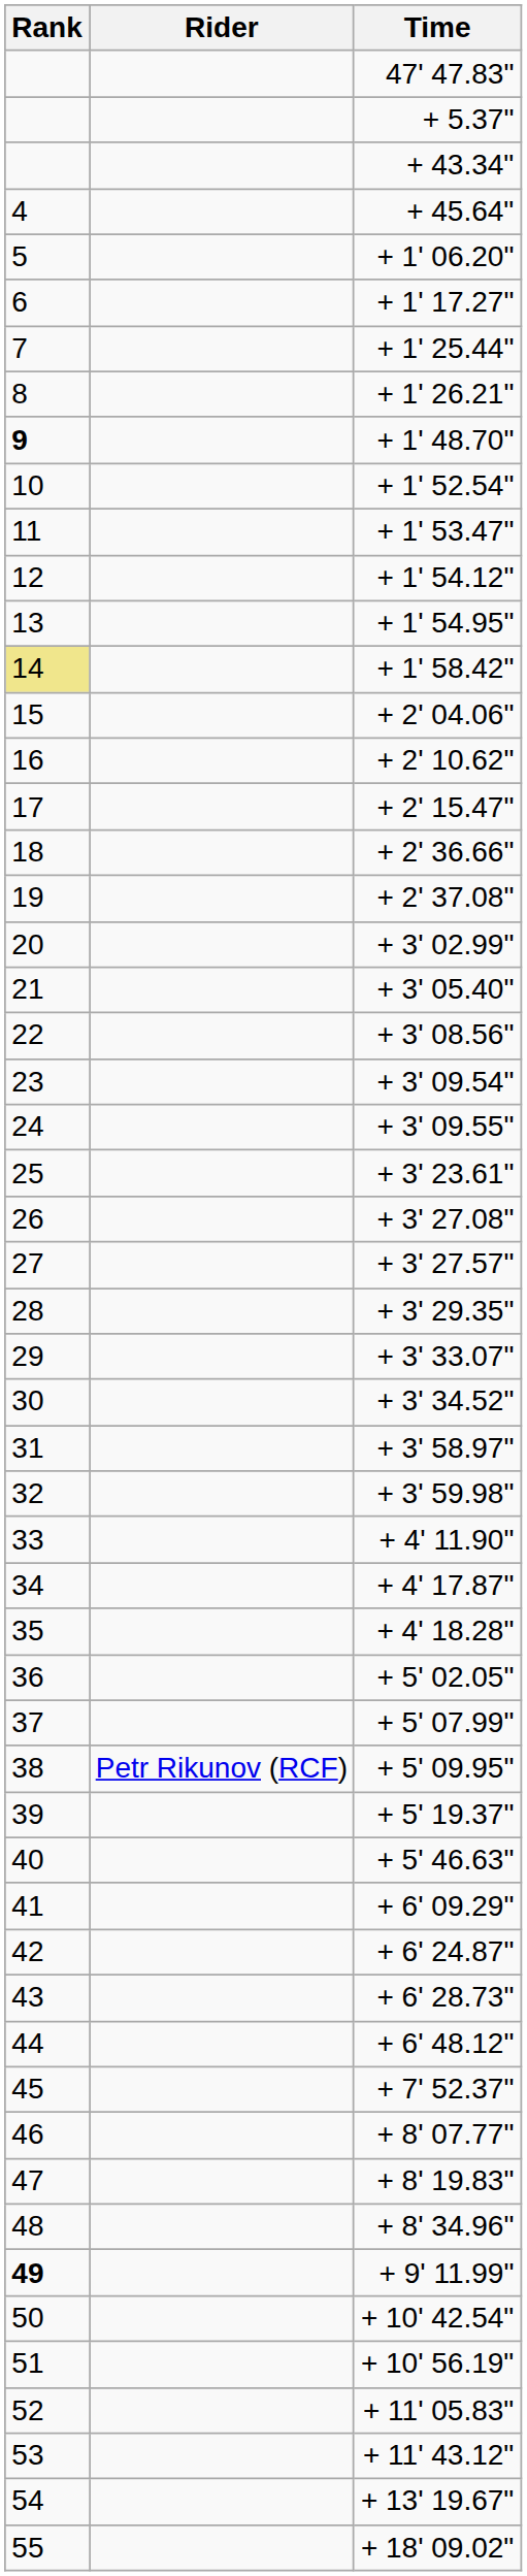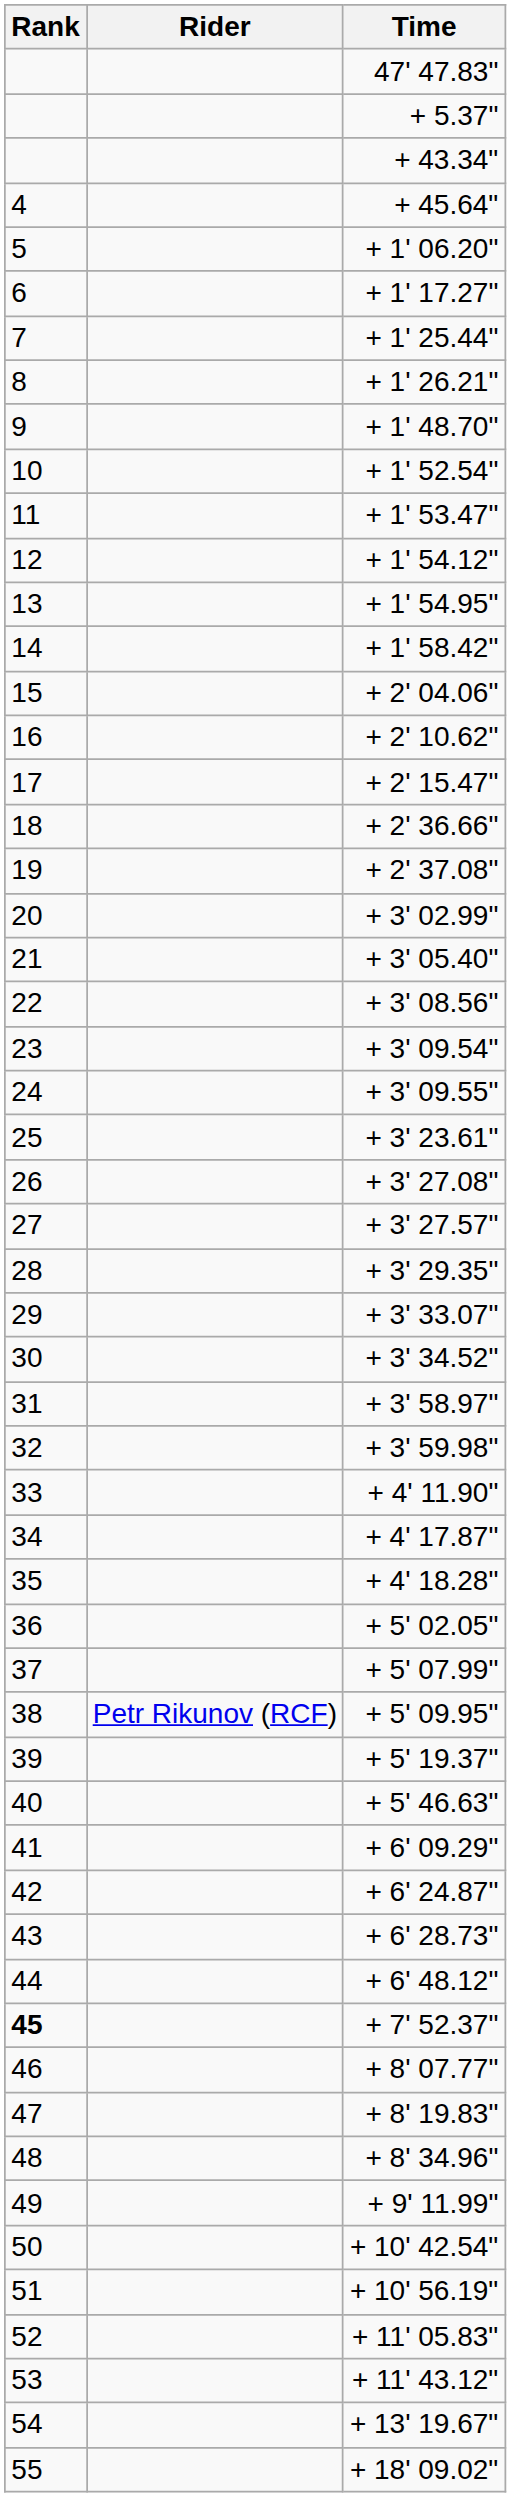+ 1' 48.70" | Rank: bold -> normal
+ 1' 58.42" | Rank: khaki background -> no background
+ 7' 52.37" | Rank: normal -> bold
+ 9' 11.99" | Rank: bold -> normal
